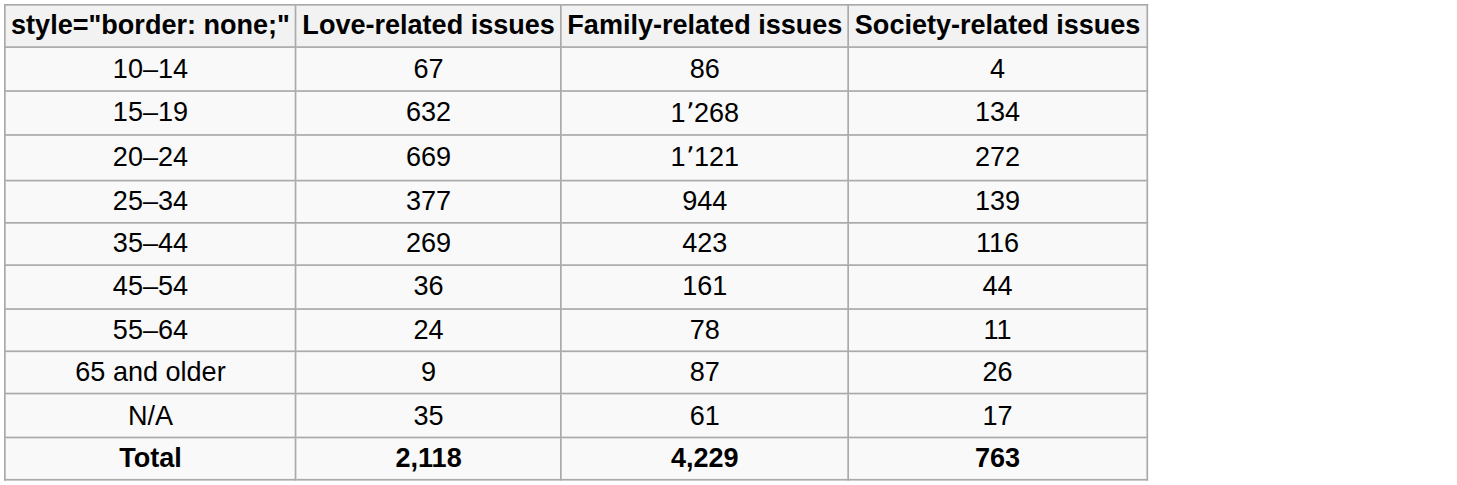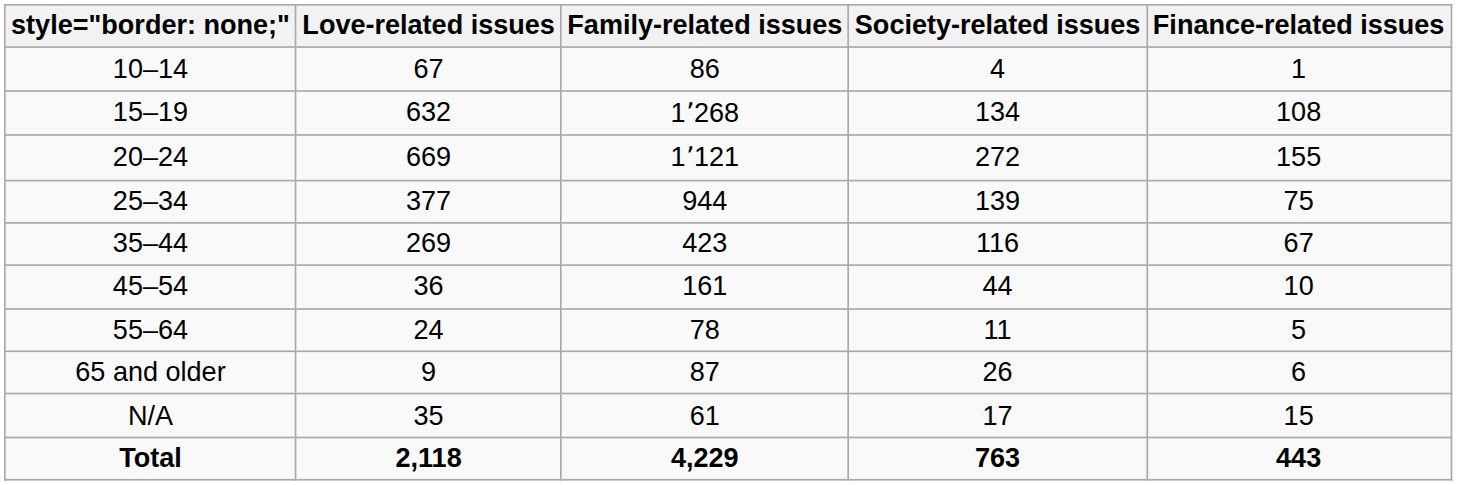+ column: Finance-related issues | 1 | 108 | 155 | 75 | 67 | 10 | 5 | 6 | 15 | 443
